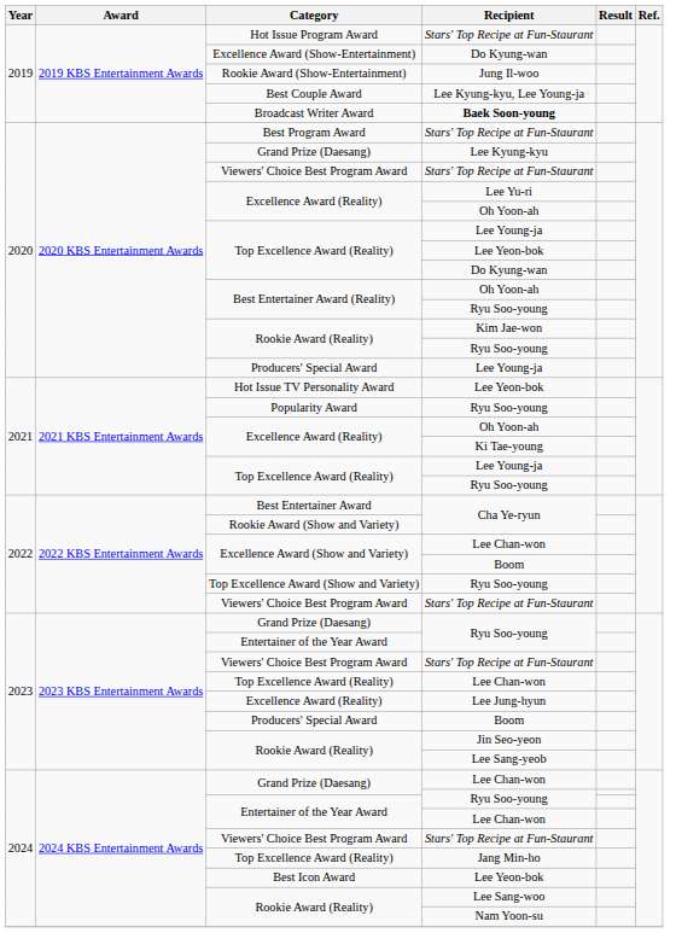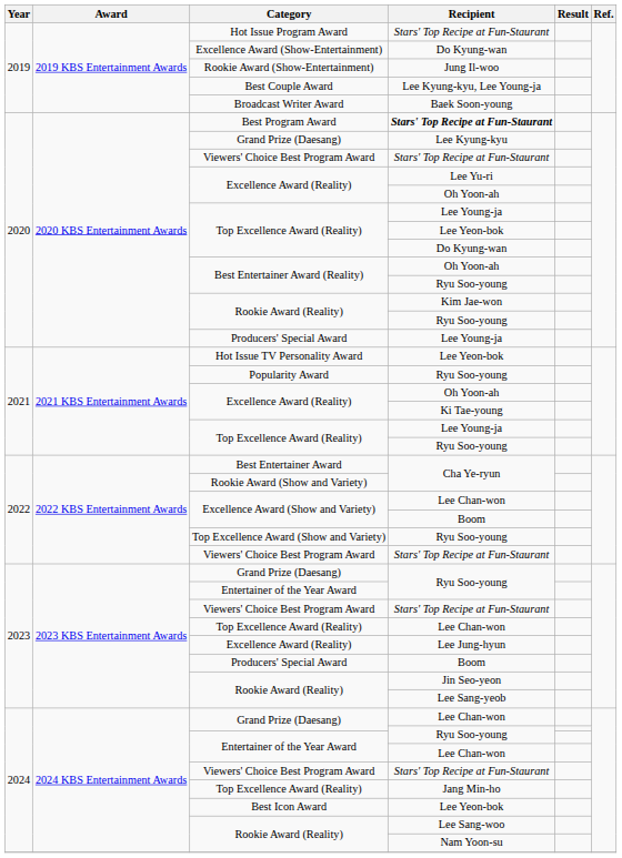Baek Soon-young | Recipient: bold -> normal
Best Program Award / Stars' Top Recipe at Fun-Staurant | Recipient: normal -> bold
